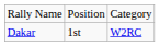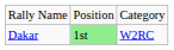Dakar | column 2: no background -> lightgreen background
